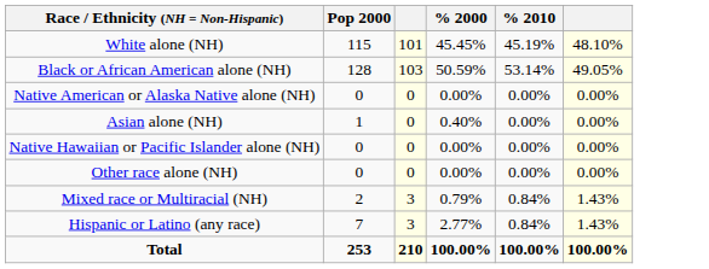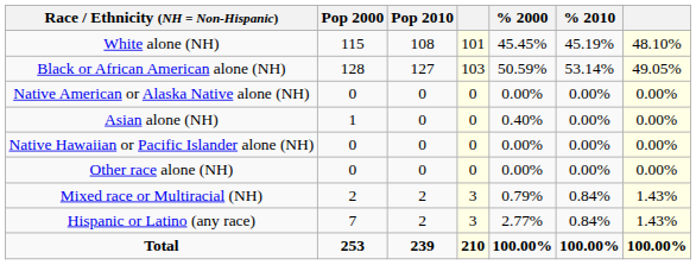+ column: Pop 2010 | 108 | 127 | 0 | 0 | 0 | 0 | 2 | 2 | 239
